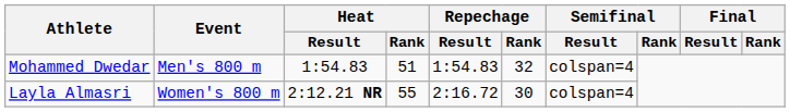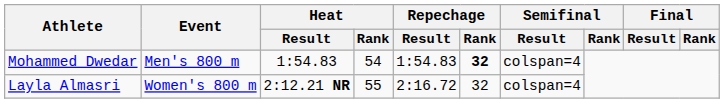Mohammed Dwedar | Heat / Rank: 51 -> 54
Mohammed Dwedar | Repechage / Rank: normal -> bold
Layla Almasri | Repechage / Rank: 30 -> 32
